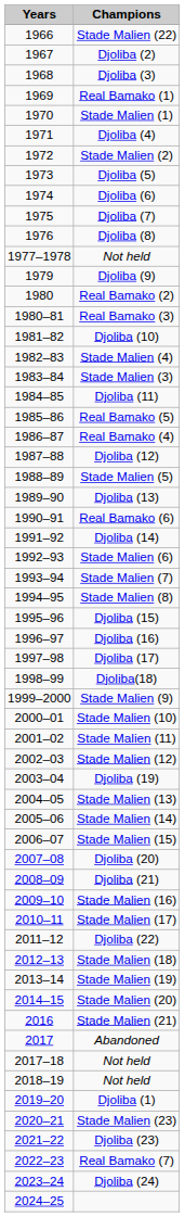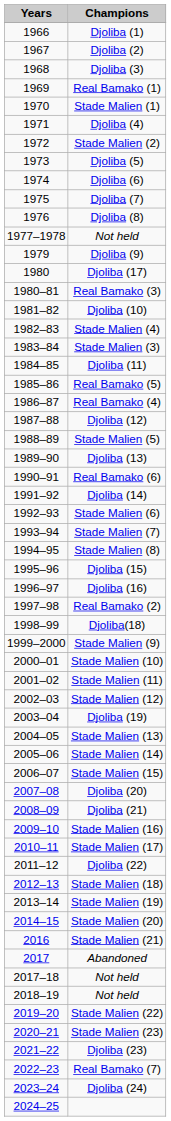row 2 | Champions: Stade Malien (22) -> Djoliba (1)
row 15 | Champions: Real Bamako (2) -> Djoliba (17)
row 33 | Champions: Djoliba (17) -> Real Bamako (2)
row 55 | Champions: Djoliba (1) -> Stade Malien (22)
